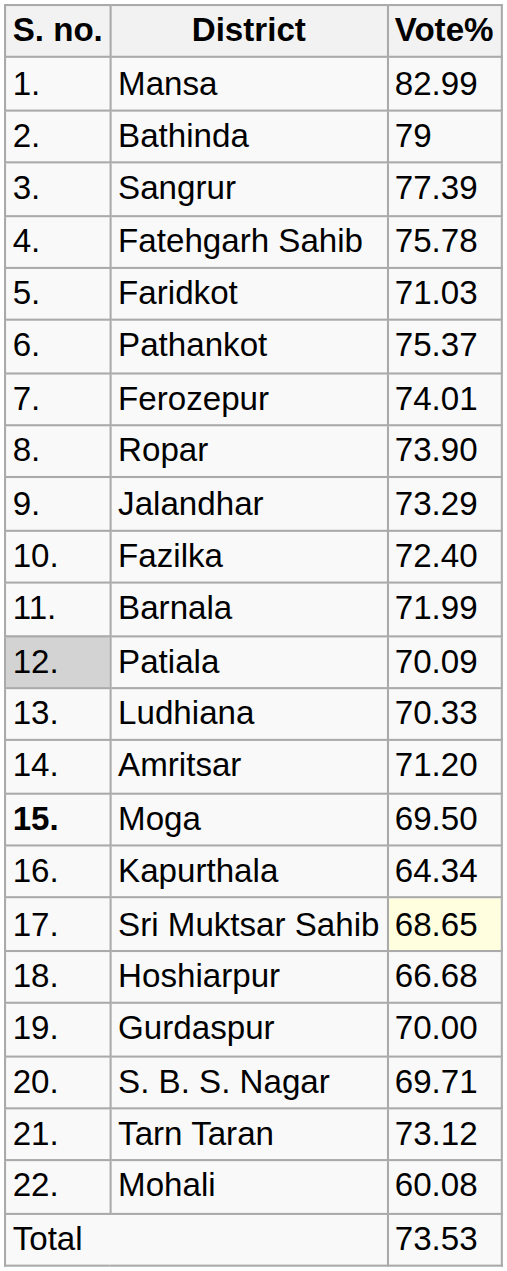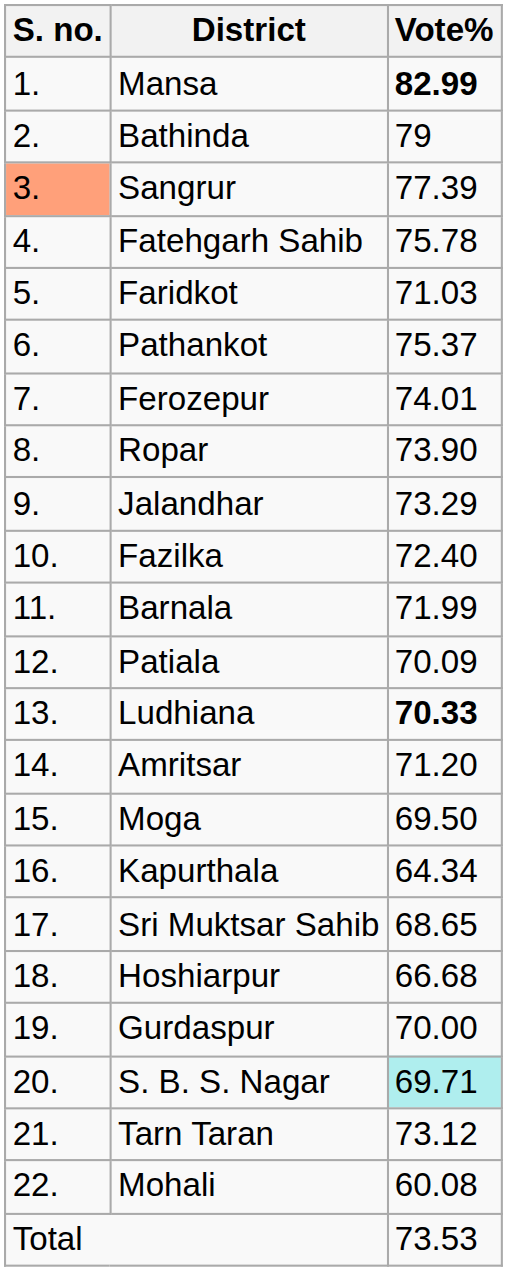Mansa | Vote%: normal -> bold
Sangrur | S. no.: no background -> lightsalmon background
Patiala | S. no.: lightgrey background -> no background
Ludhiana | Vote%: normal -> bold
Moga | S. no.: bold -> normal
Sri Muktsar Sahib | Vote%: lightyellow background -> no background
S. B. S. Nagar | Vote%: no background -> paleturquoise background
